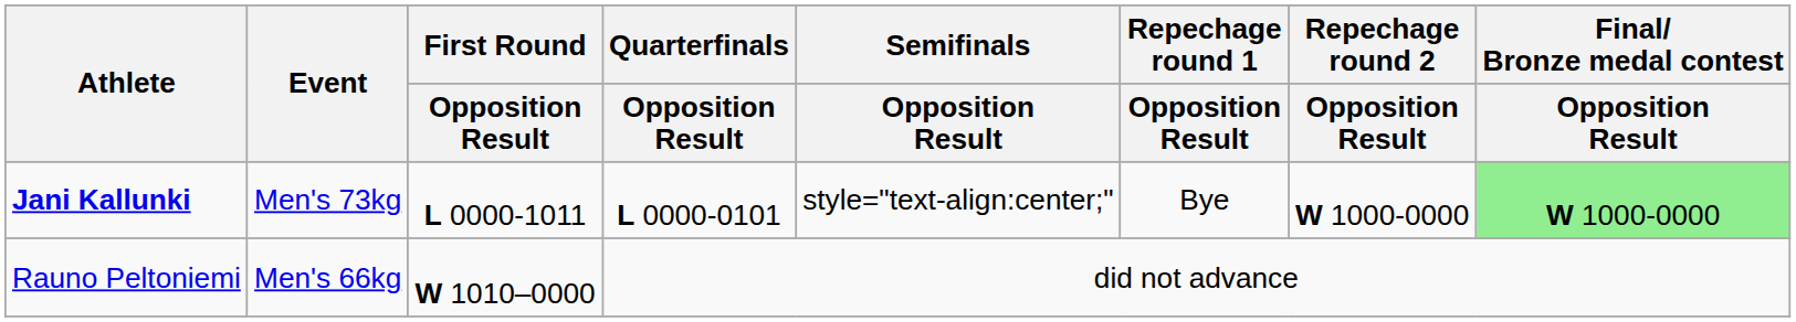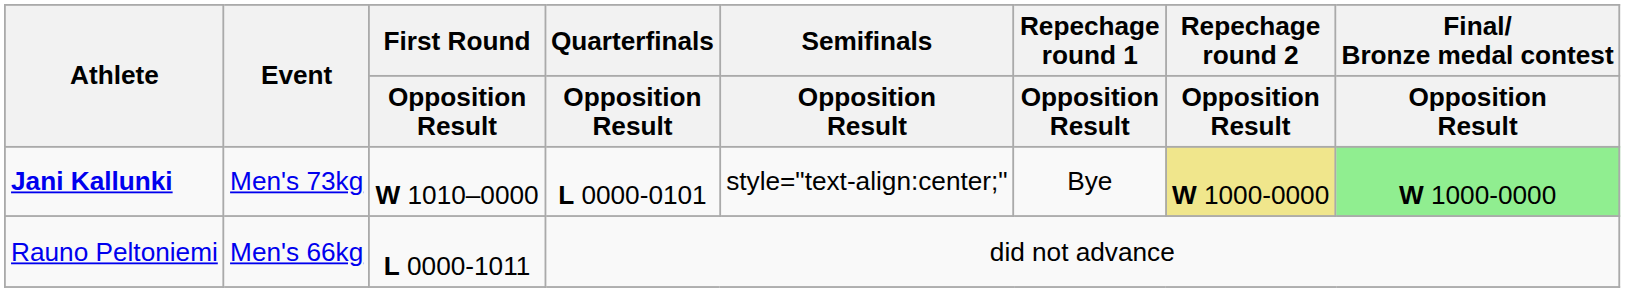Jani Kallunki | First Round / Opposition Result: L 0000-1011 -> W 1010–0000
Jani Kallunki | Repechage round 2 / Opposition Result: no background -> khaki background
Rauno Peltoniemi | First Round / Opposition Result: W 1010–0000 -> L 0000-1011
